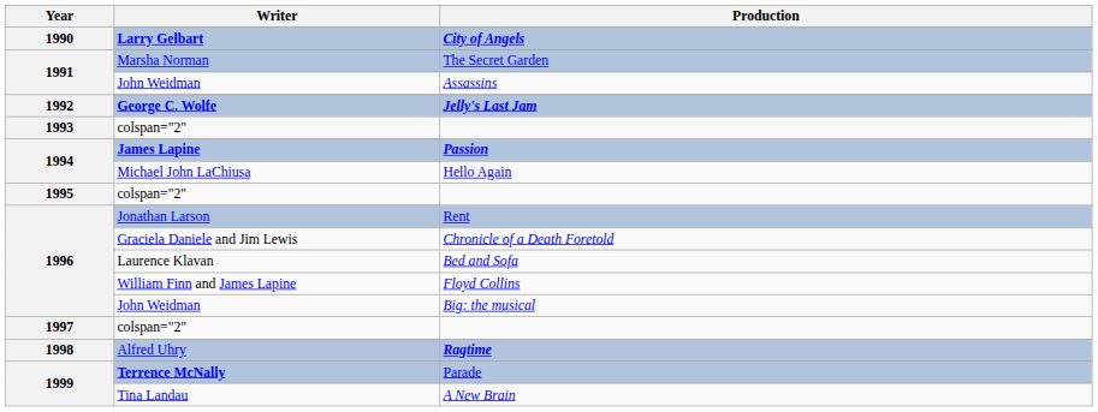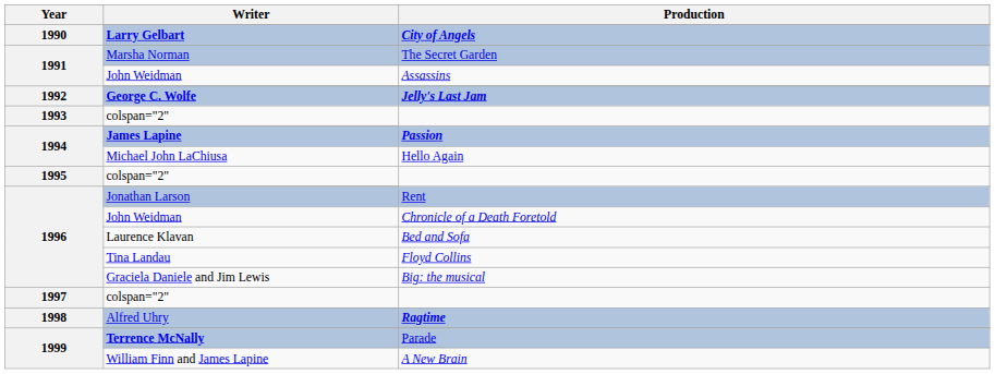Chronicle of a Death Foretold | Writer: Graciela Daniele and Jim Lewis -> John Weidman
Floyd Collins | Writer: William Finn and James Lapine -> Tina Landau
Big: the musical | Writer: John Weidman -> Graciela Daniele and Jim Lewis
A New Brain | Writer: Tina Landau -> William Finn and James Lapine
